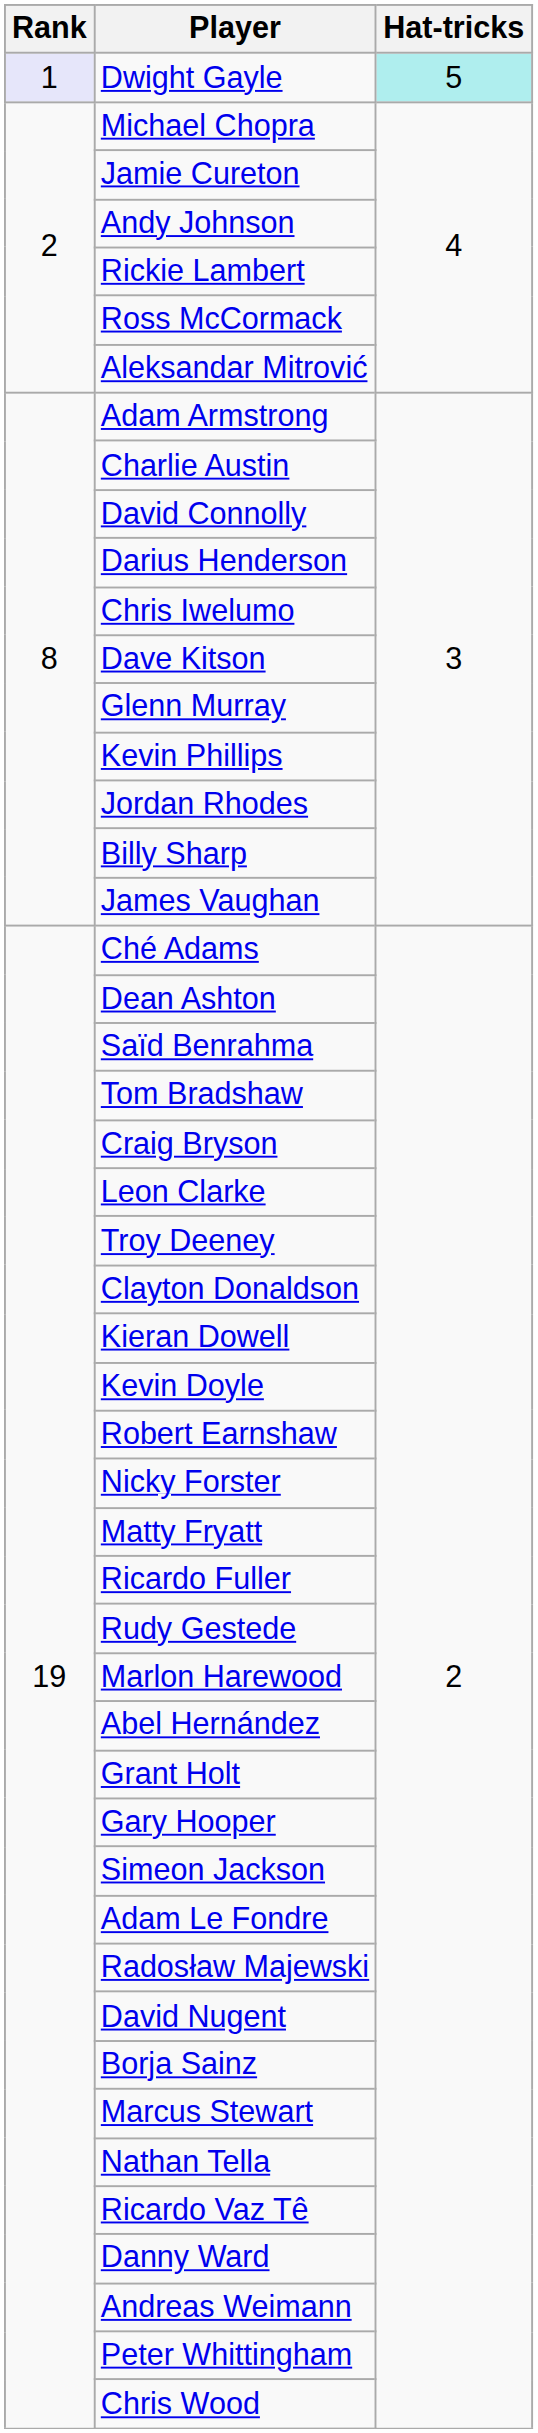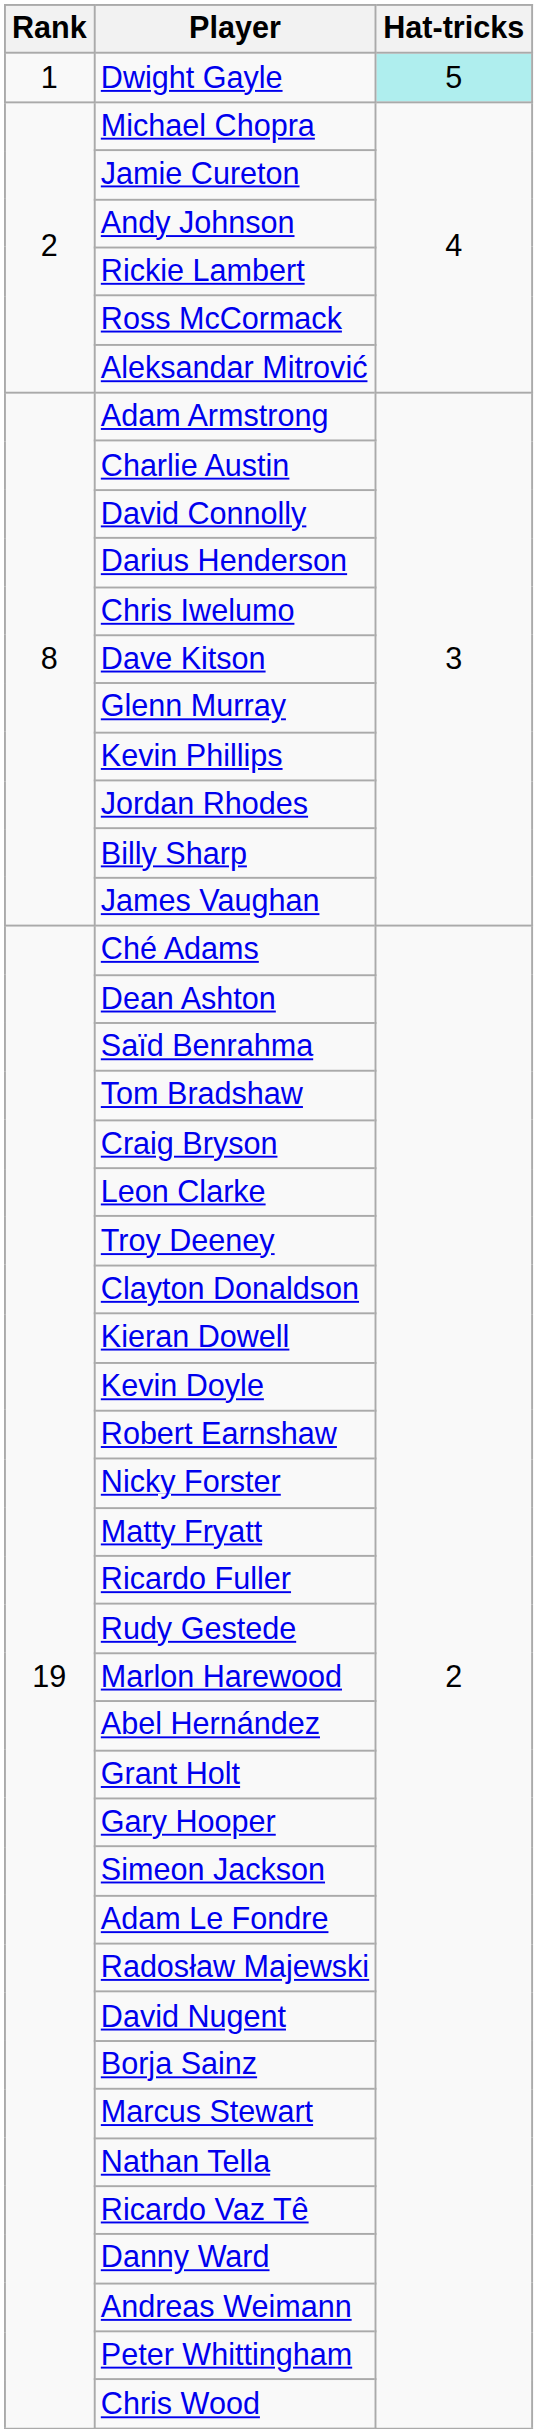Dwight Gayle | Rank: lavender background -> no background
